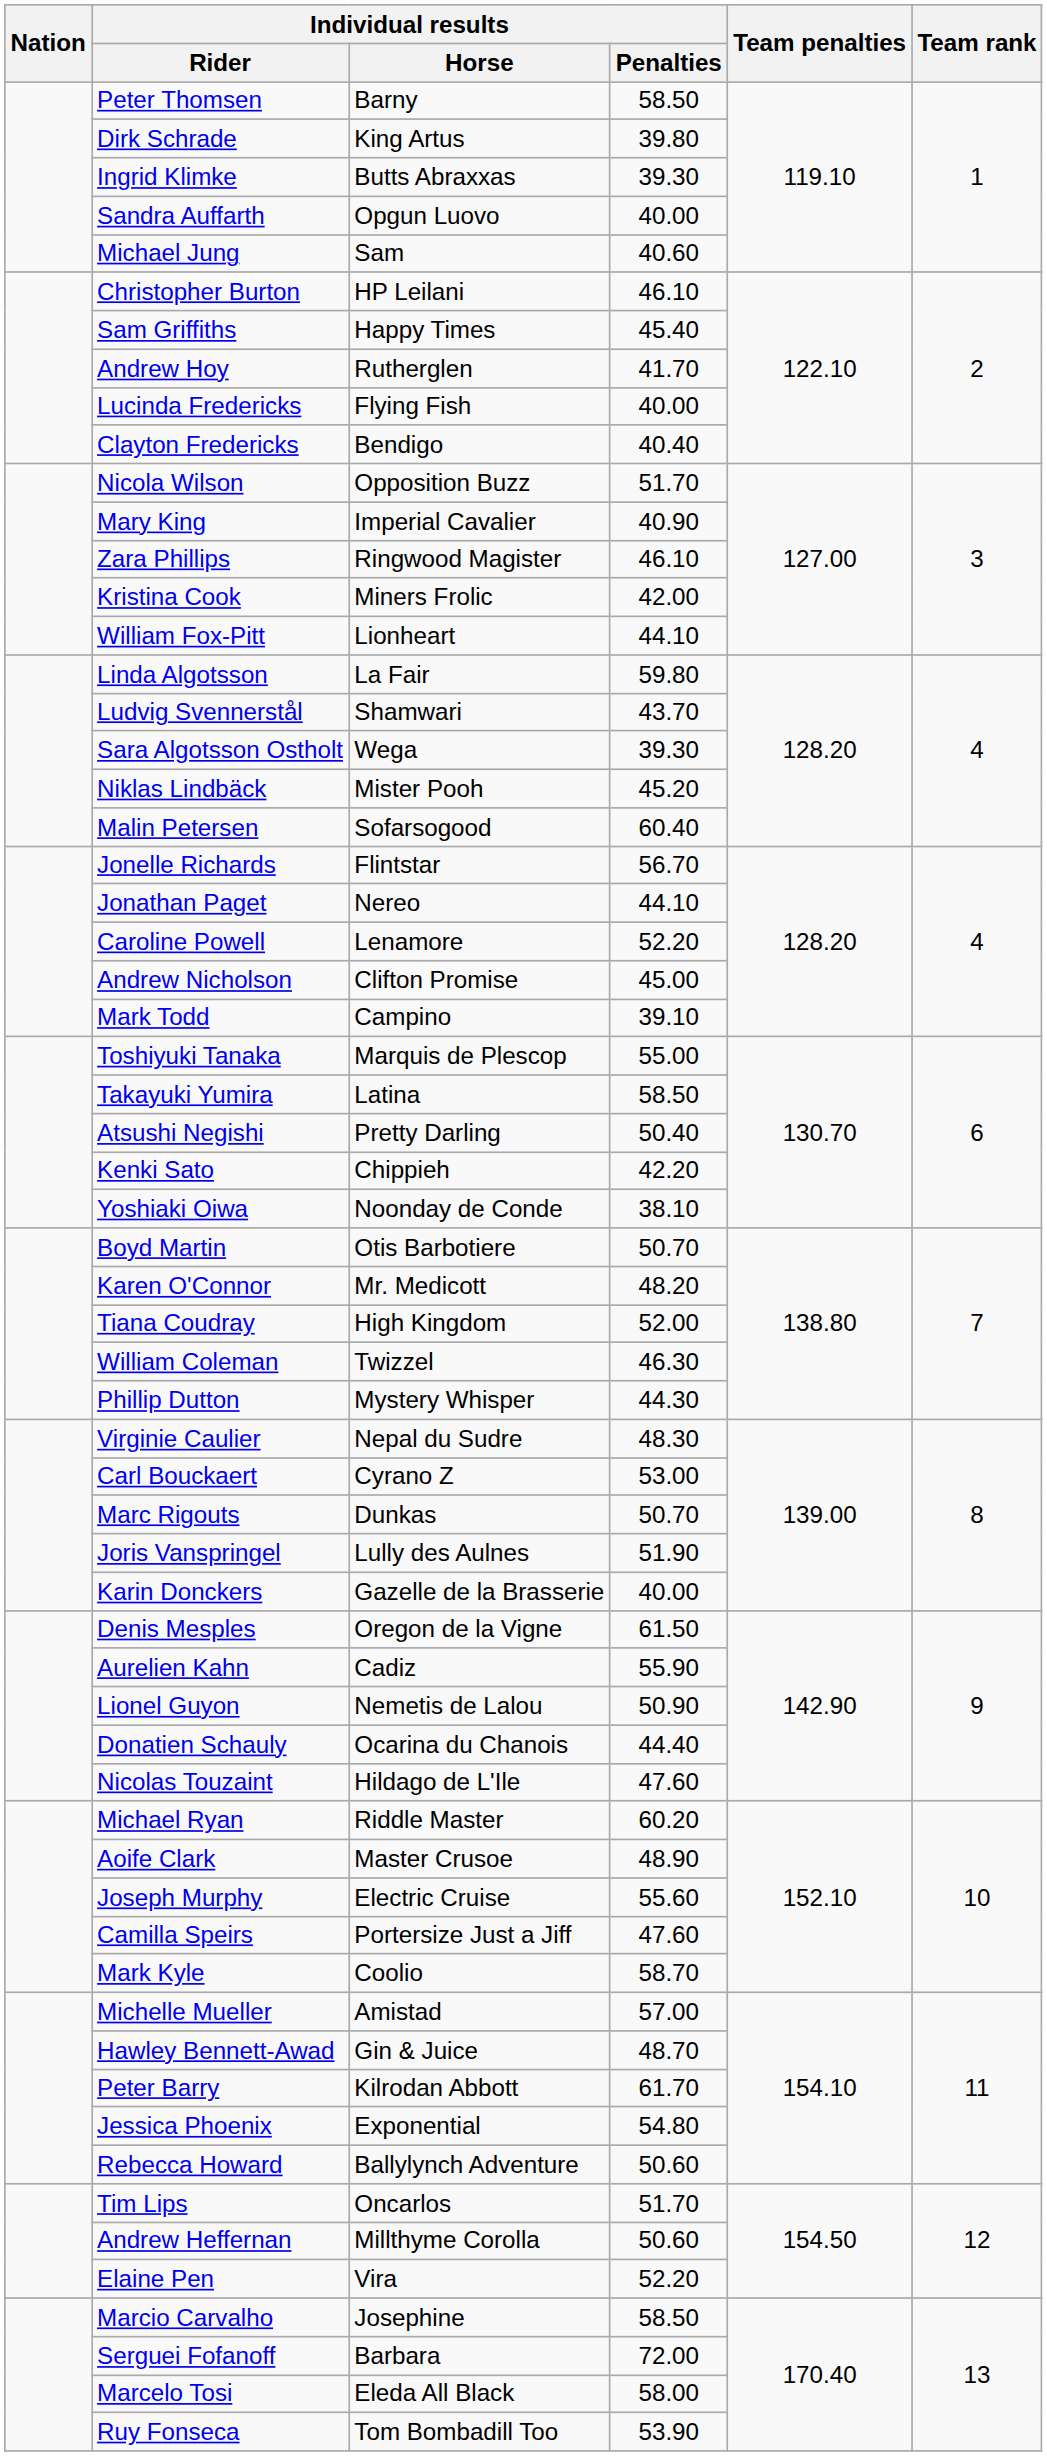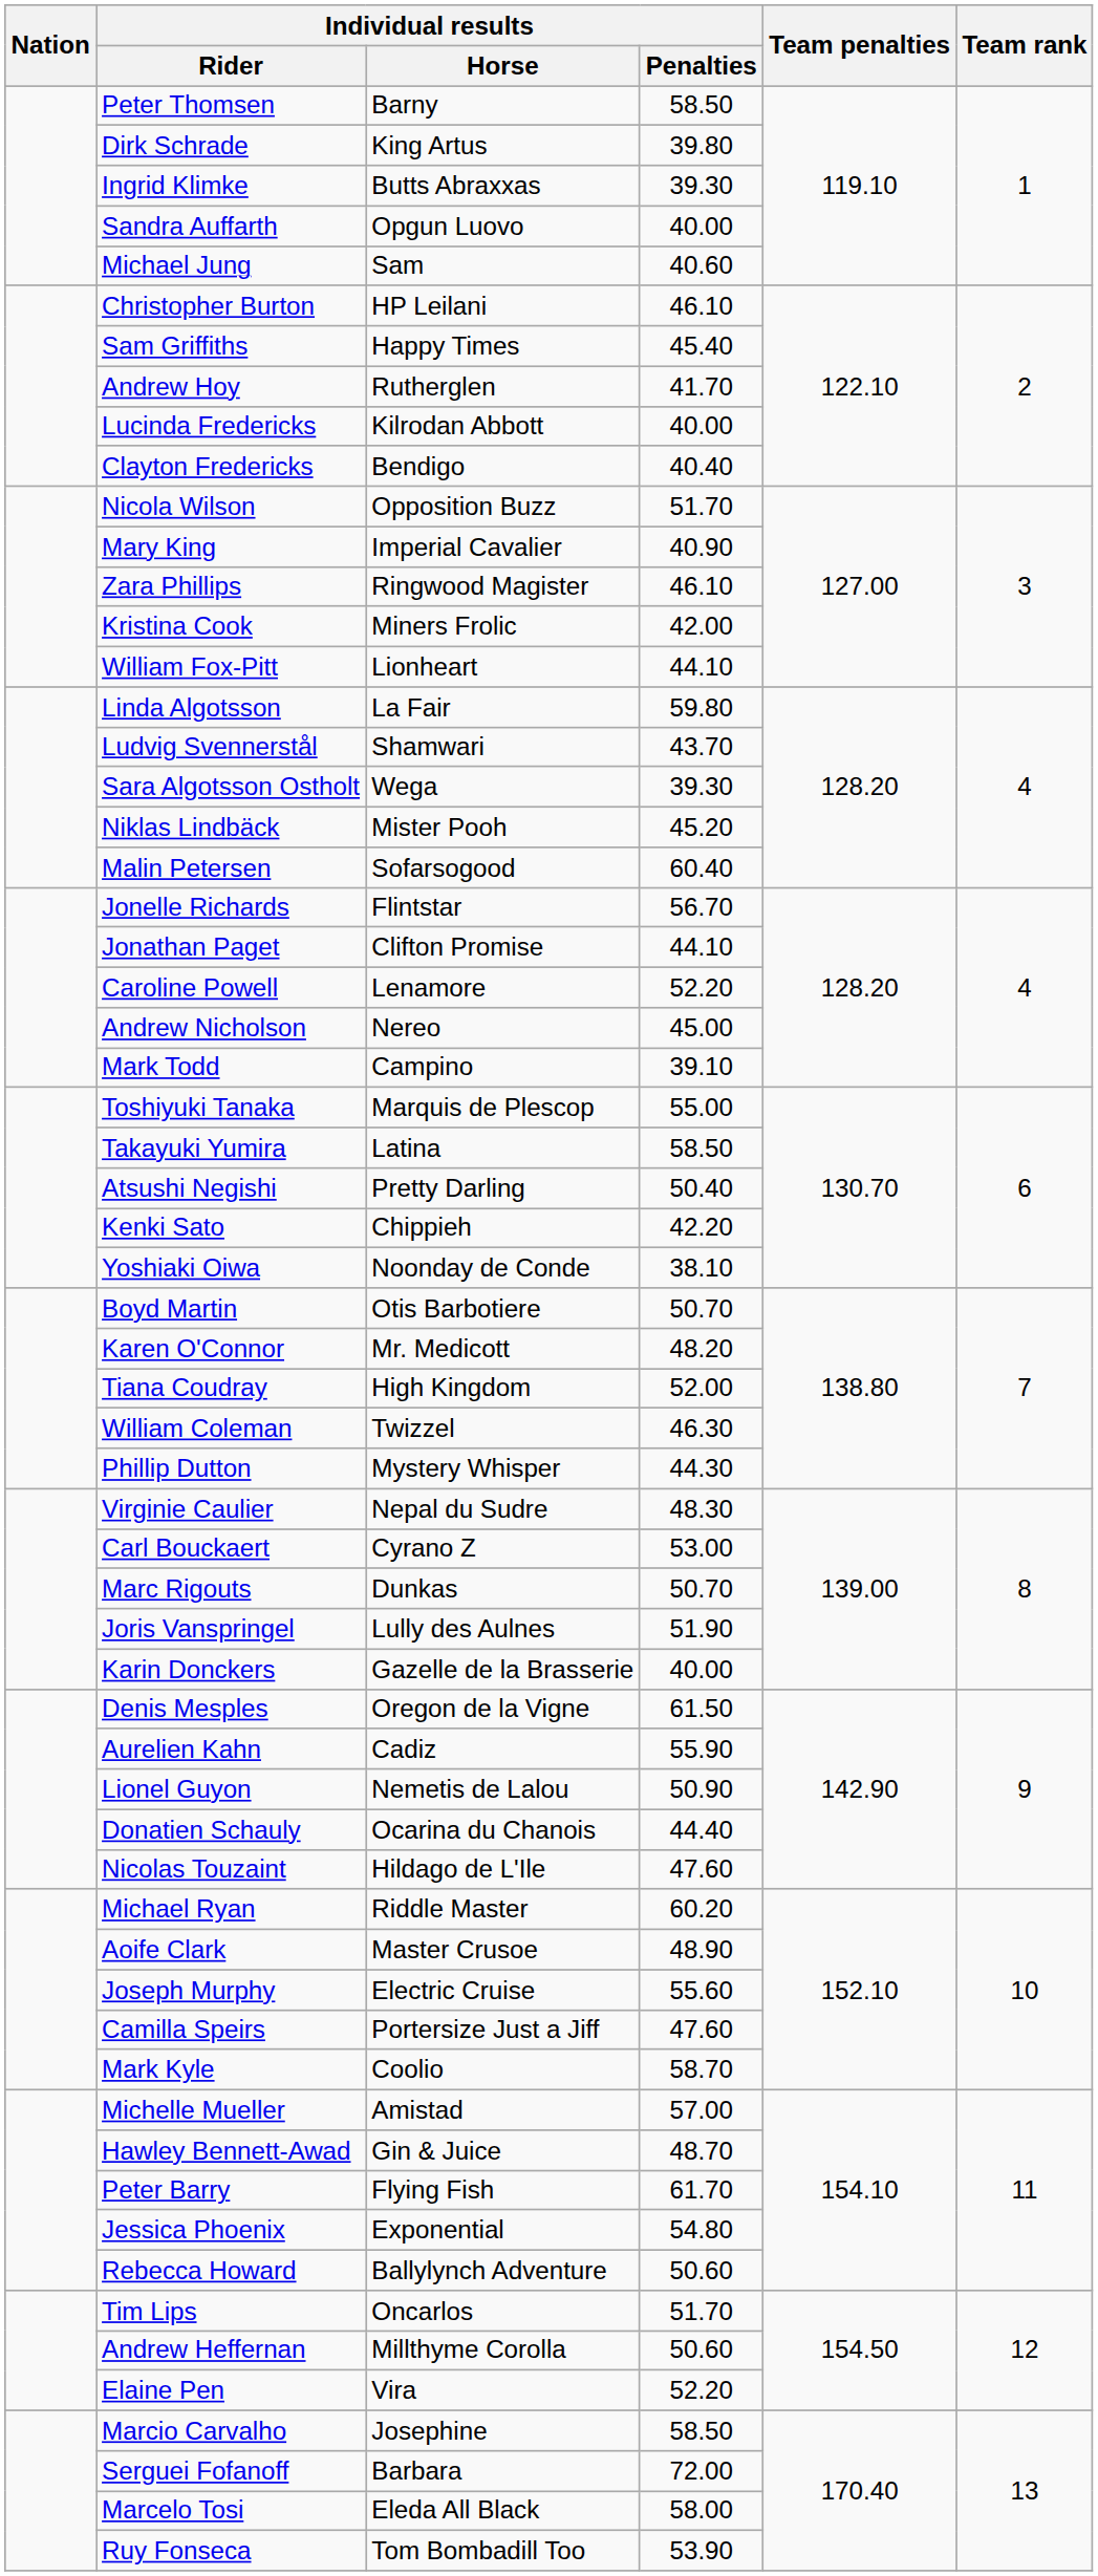Lucinda Fredericks | Individual results / Horse: Flying Fish -> Kilrodan Abbott
Jonathan Paget | Individual results / Horse: Nereo -> Clifton Promise
Andrew Nicholson | Individual results / Horse: Clifton Promise -> Nereo
Peter Barry | Individual results / Horse: Kilrodan Abbott -> Flying Fish
